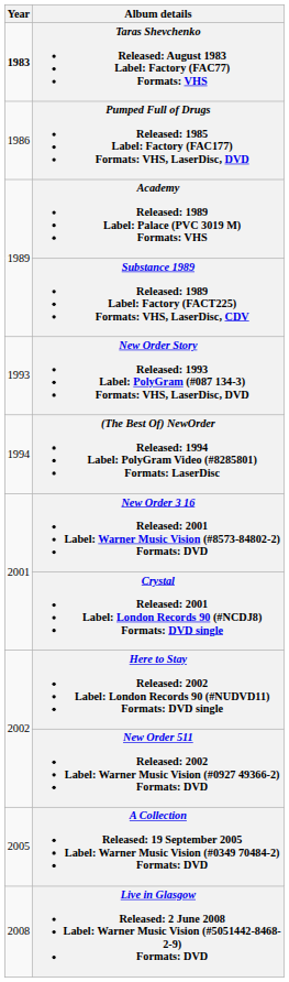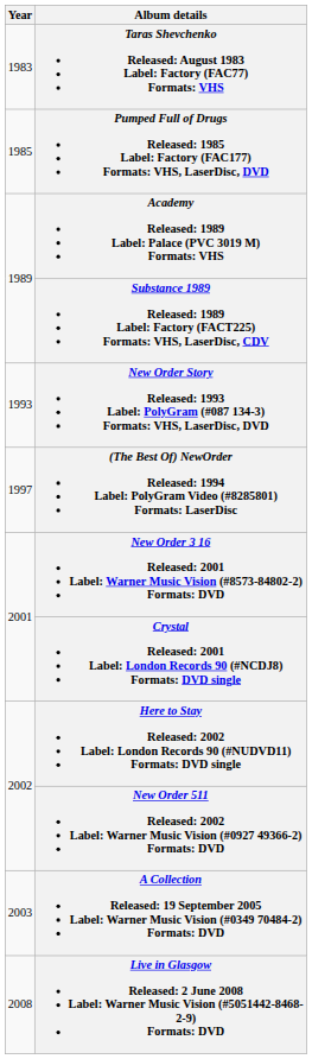row 2 | Year: bold -> normal
row 3 | Year: 1986 -> 1985
row 7 | Year: 1994 -> 1997
row 12 | Year: 2005 -> 2003
